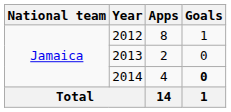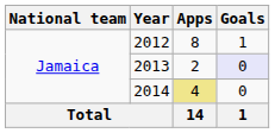2013 | Goals: no background -> lavender background
2014 | Apps: no background -> khaki background
2014 | Goals: bold -> normal
